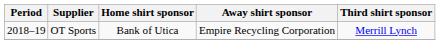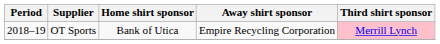OT Sports | Third shirt sponsor: no background -> pink background
